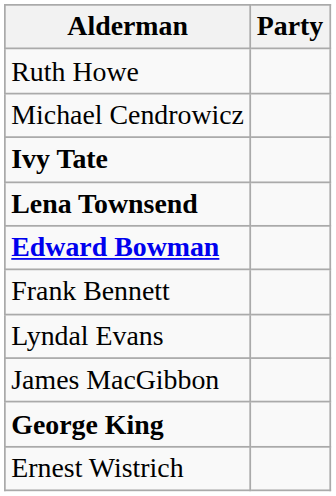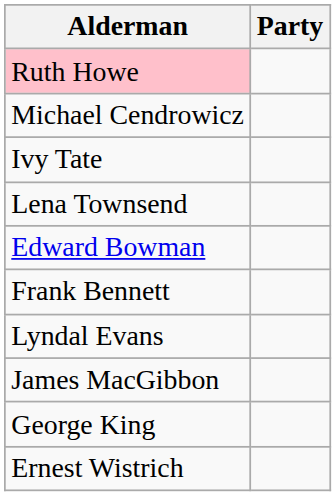Ruth Howe | Alderman: no background -> pink background
Ivy Tate | Alderman: bold -> normal
Lena Townsend | Alderman: bold -> normal
Edward Bowman | Alderman: bold -> normal
George King | Alderman: bold -> normal
